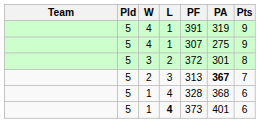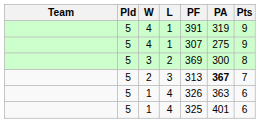row 4 | PF: 372 -> 369
row 4 | PA: 301 -> 300
row 6 | PF: 328 -> 326
row 6 | PA: 368 -> 363
row 7 | L: bold -> normal
row 7 | PF: 373 -> 325
